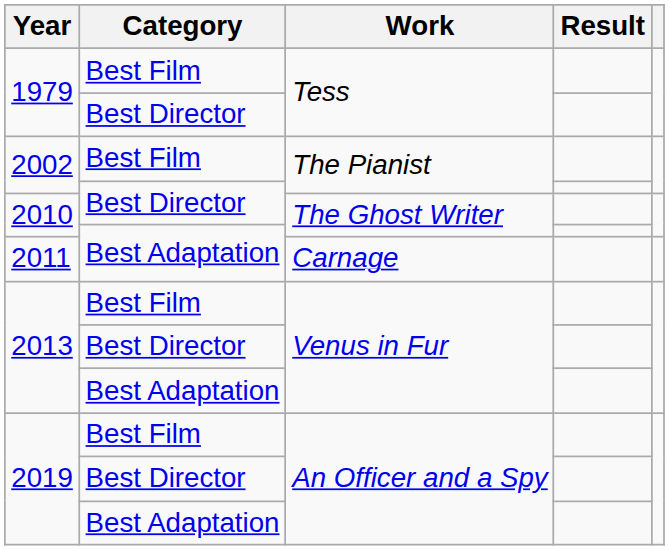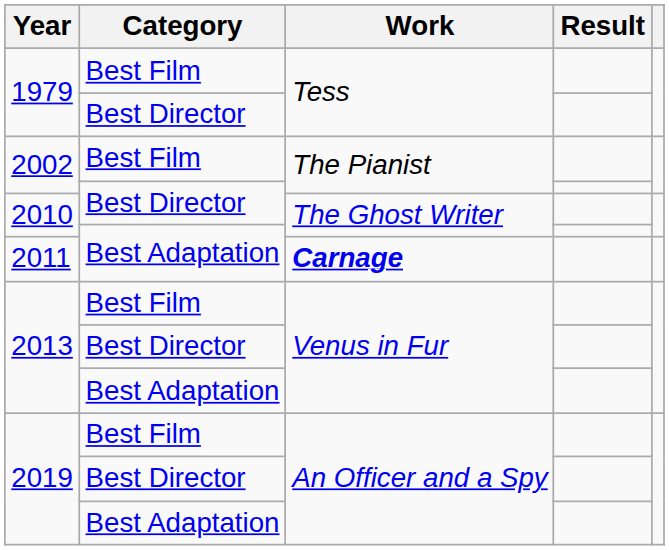2011 | Work: normal -> bold
